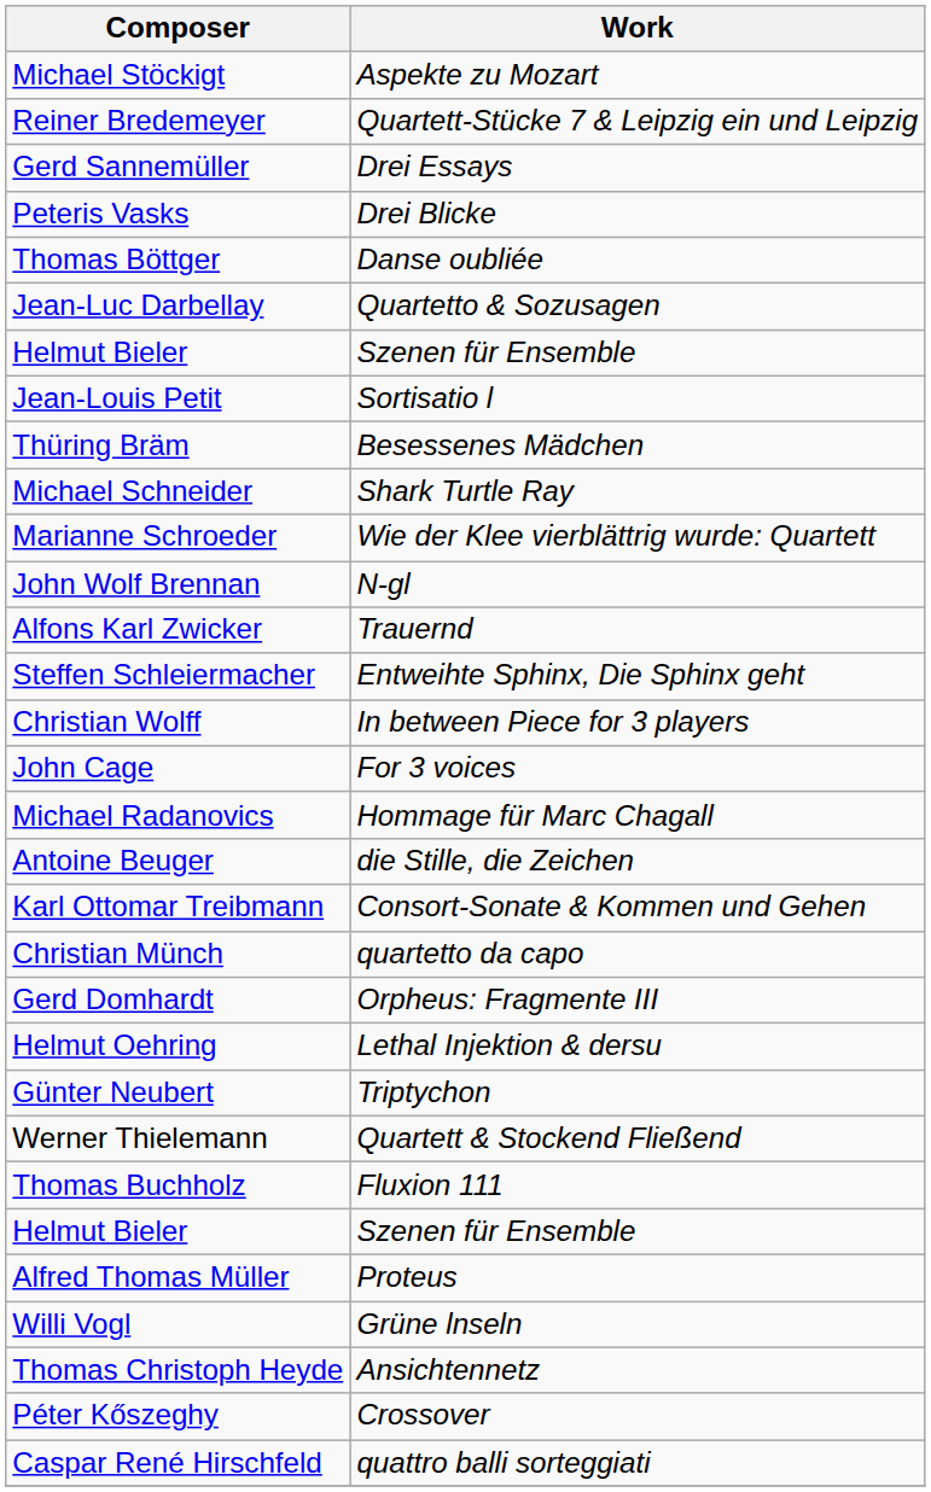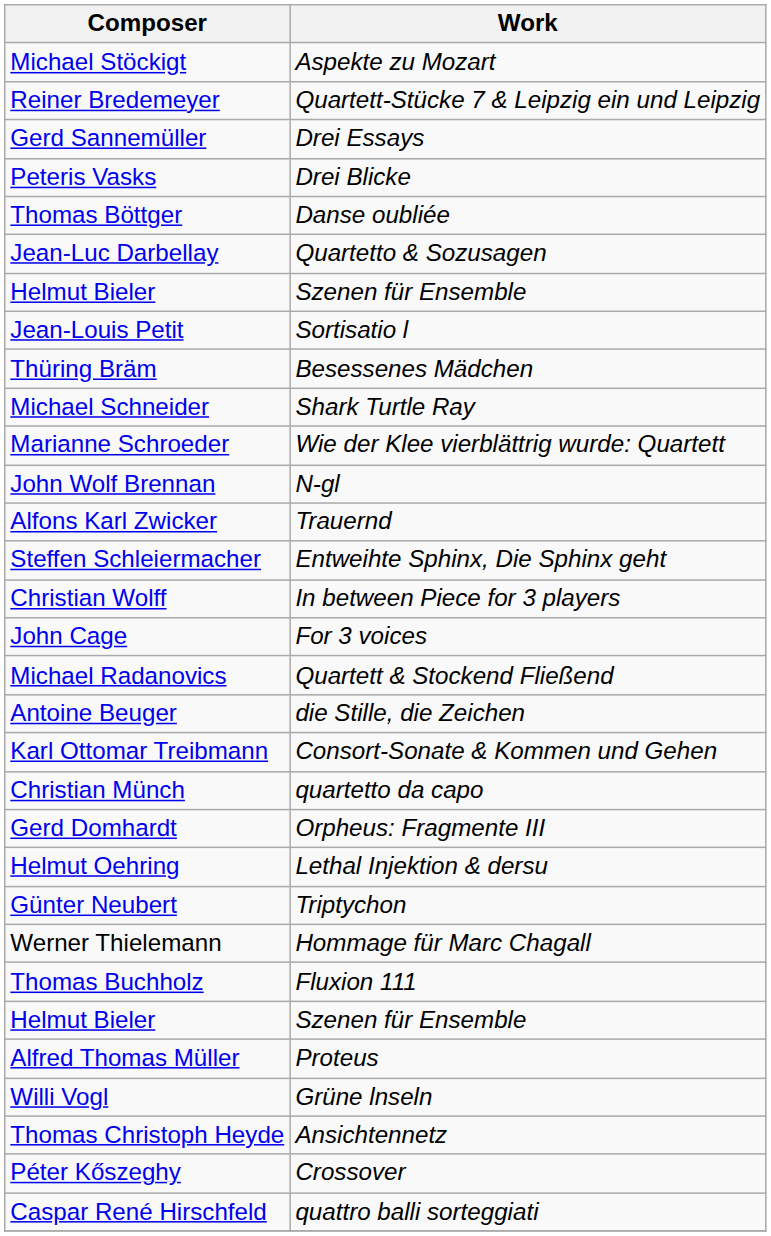row 18 | Work: Hommage für Marc Chagall -> Quartett & Stockend Fließend
row 25 | Work: Quartett & Stockend Fließend -> Hommage für Marc Chagall
